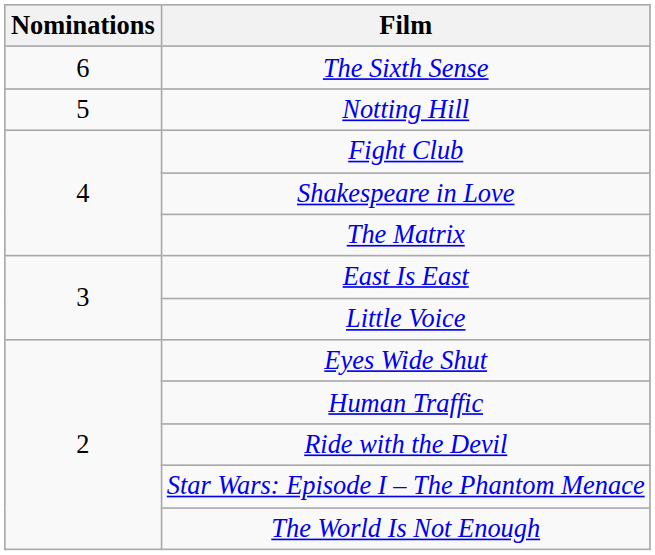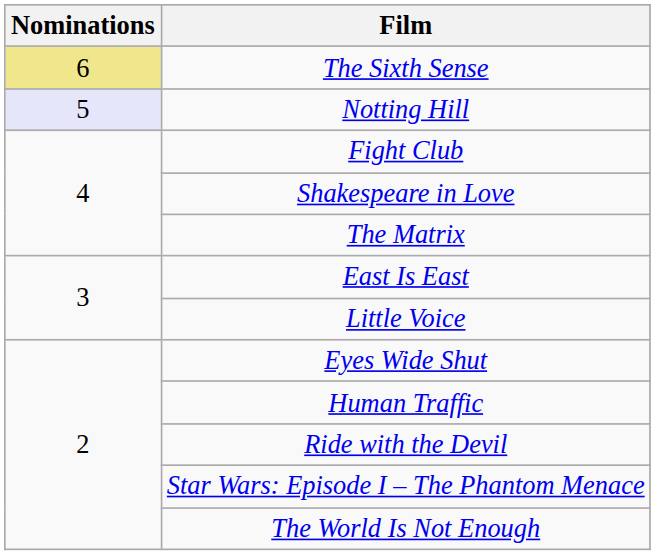The Sixth Sense | Nominations: no background -> khaki background
Notting Hill | Nominations: no background -> lavender background
